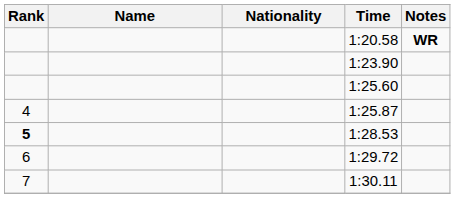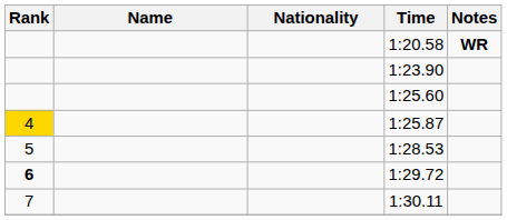1:25.87 | Rank: no background -> gold background
1:28.53 | Rank: bold -> normal
1:29.72 | Rank: normal -> bold
